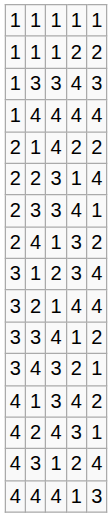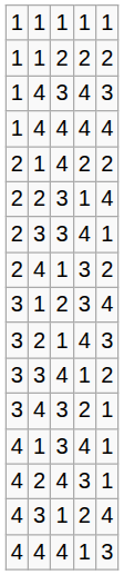row 2 | column 3: 1 -> 2
row 3 | column 2: 3 -> 4
row 10 | column 5: 4 -> 3
row 13 | column 5: 2 -> 1
